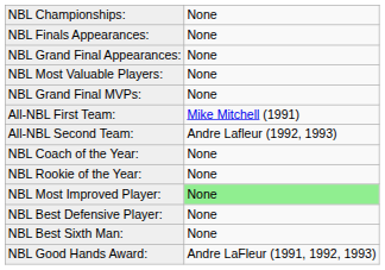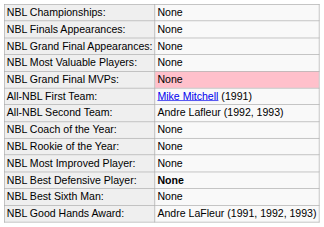NBL Grand Final MVPs: | column 2: no background -> pink background
NBL Most Improved Player: | column 2: lightgreen background -> no background
NBL Best Defensive Player: | column 2: normal -> bold
